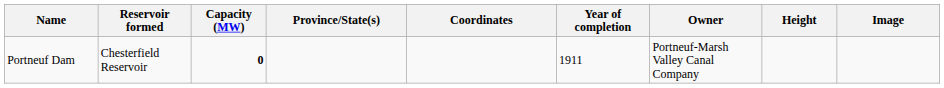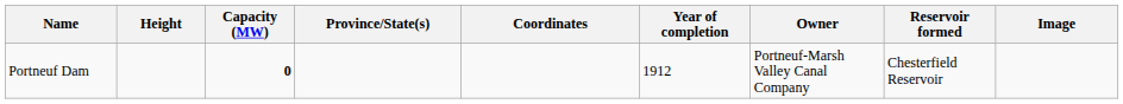columns swapped: Height <-> Reservoir formed
Portneuf Dam | Year of completion: 1911 -> 1912
